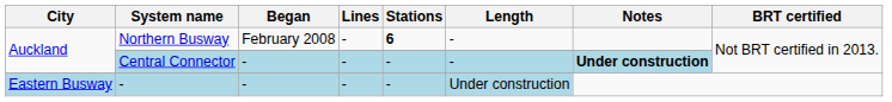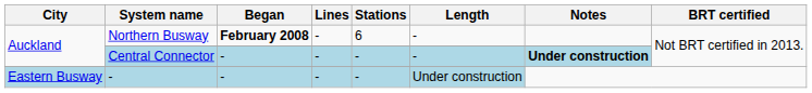Northern Busway | Began: normal -> bold
Northern Busway | Stations: bold -> normal
